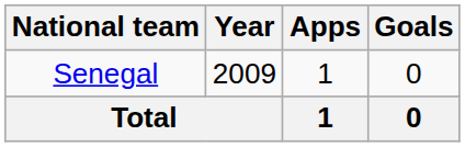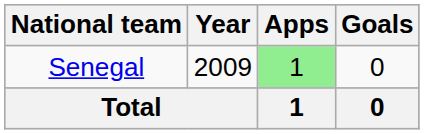Senegal | Apps: no background -> lightgreen background
